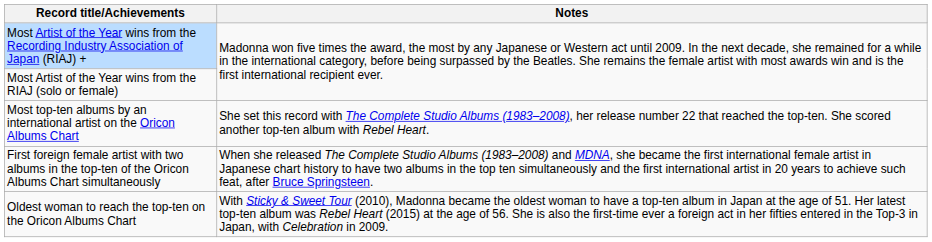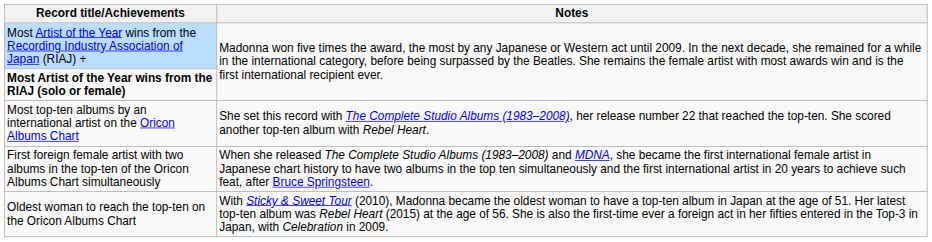Most Artist of the Year wins from the RIAJ (solo or female) | Record title/Achievements: normal -> bold
